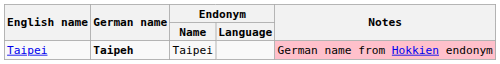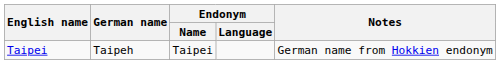row 3 | German name: bold -> normal
row 3 | Notes: pink background -> no background
